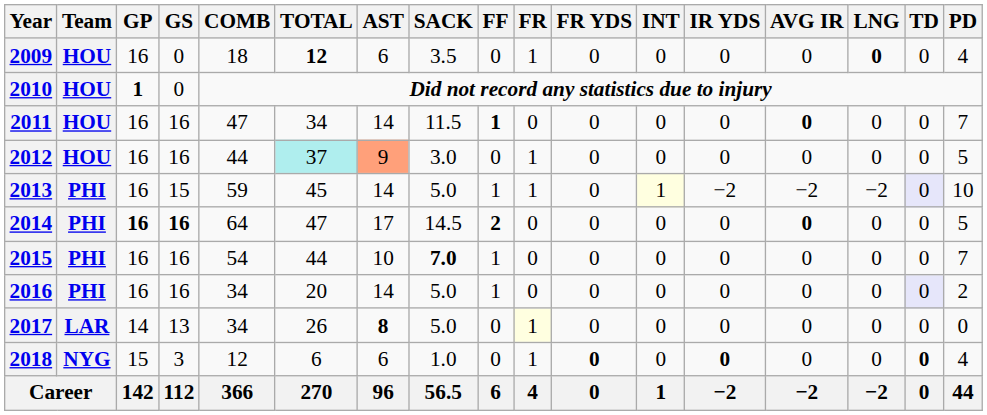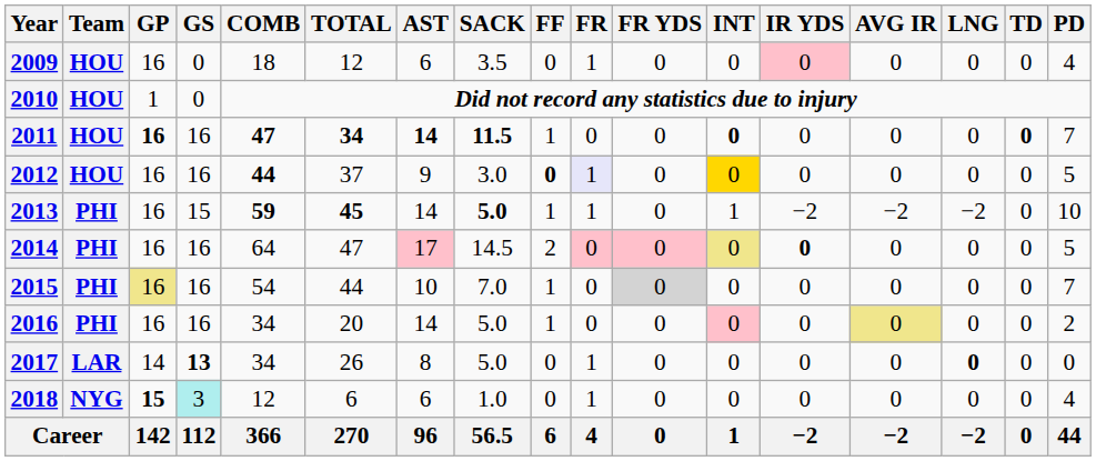2009 | TOTAL: bold -> normal
2009 | IR YDS: no background -> pink background
2009 | LNG: bold -> normal
2010 | GP: bold -> normal
2011 | GP: normal -> bold
2011 | COMB: normal -> bold
2011 | TOTAL: normal -> bold
2011 | AST: normal -> bold
2011 | SACK: normal -> bold
2011 | FF: bold -> normal
2011 | INT: normal -> bold
2011 | AVG IR: bold -> normal
2011 | TD: normal -> bold
2012 | COMB: normal -> bold
2012 | TOTAL: paleturquoise background -> no background
2012 | AST: lightsalmon background -> no background
2012 | FF: normal -> bold
2012 | FR: no background -> lavender background
2012 | INT: no background -> gold background
2013 | COMB: normal -> bold
2013 | TOTAL: normal -> bold
2013 | SACK: normal -> bold
2013 | INT: lightyellow background -> no background
2013 | TD: lavender background -> no background
2014 | GP: bold -> normal
2014 | GS: bold -> normal
2014 | AST: no background -> pink background
2014 | FF: bold -> normal
2014 | FR: no background -> pink background
2014 | FR YDS: no background -> pink background
2014 | INT: no background -> khaki background
2014 | IR YDS: normal -> bold
2014 | AVG IR: bold -> normal
2015 | GP: no background -> khaki background
2015 | SACK: bold -> normal
2015 | FR YDS: no background -> lightgrey background
2016 | INT: no background -> pink background
2016 | AVG IR: no background -> khaki background
2016 | TD: lavender background -> no background
2017 | GS: normal -> bold
2017 | AST: bold -> normal
2017 | FR: lightyellow background -> no background
2017 | LNG: normal -> bold
2018 | GP: normal -> bold
2018 | GS: no background -> paleturquoise background
2018 | FR YDS: bold -> normal
2018 | IR YDS: bold -> normal
2018 | TD: bold -> normal
